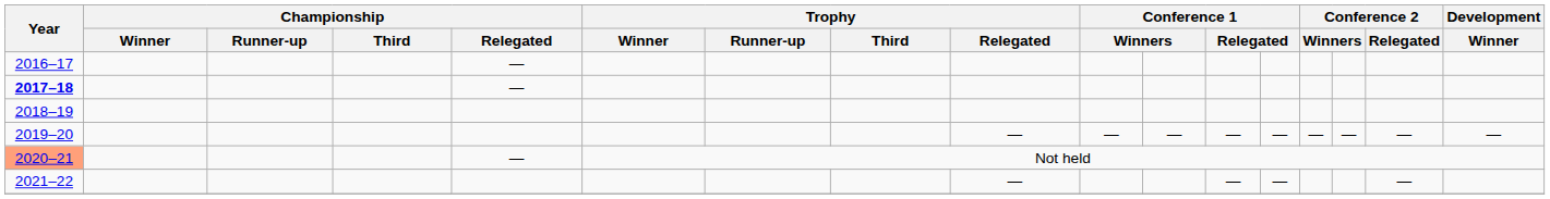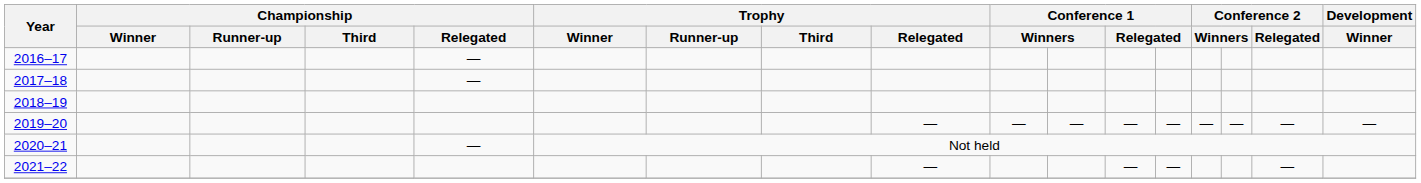2017–18 | Year: bold -> normal
2020–21 | Year: lightsalmon background -> no background
